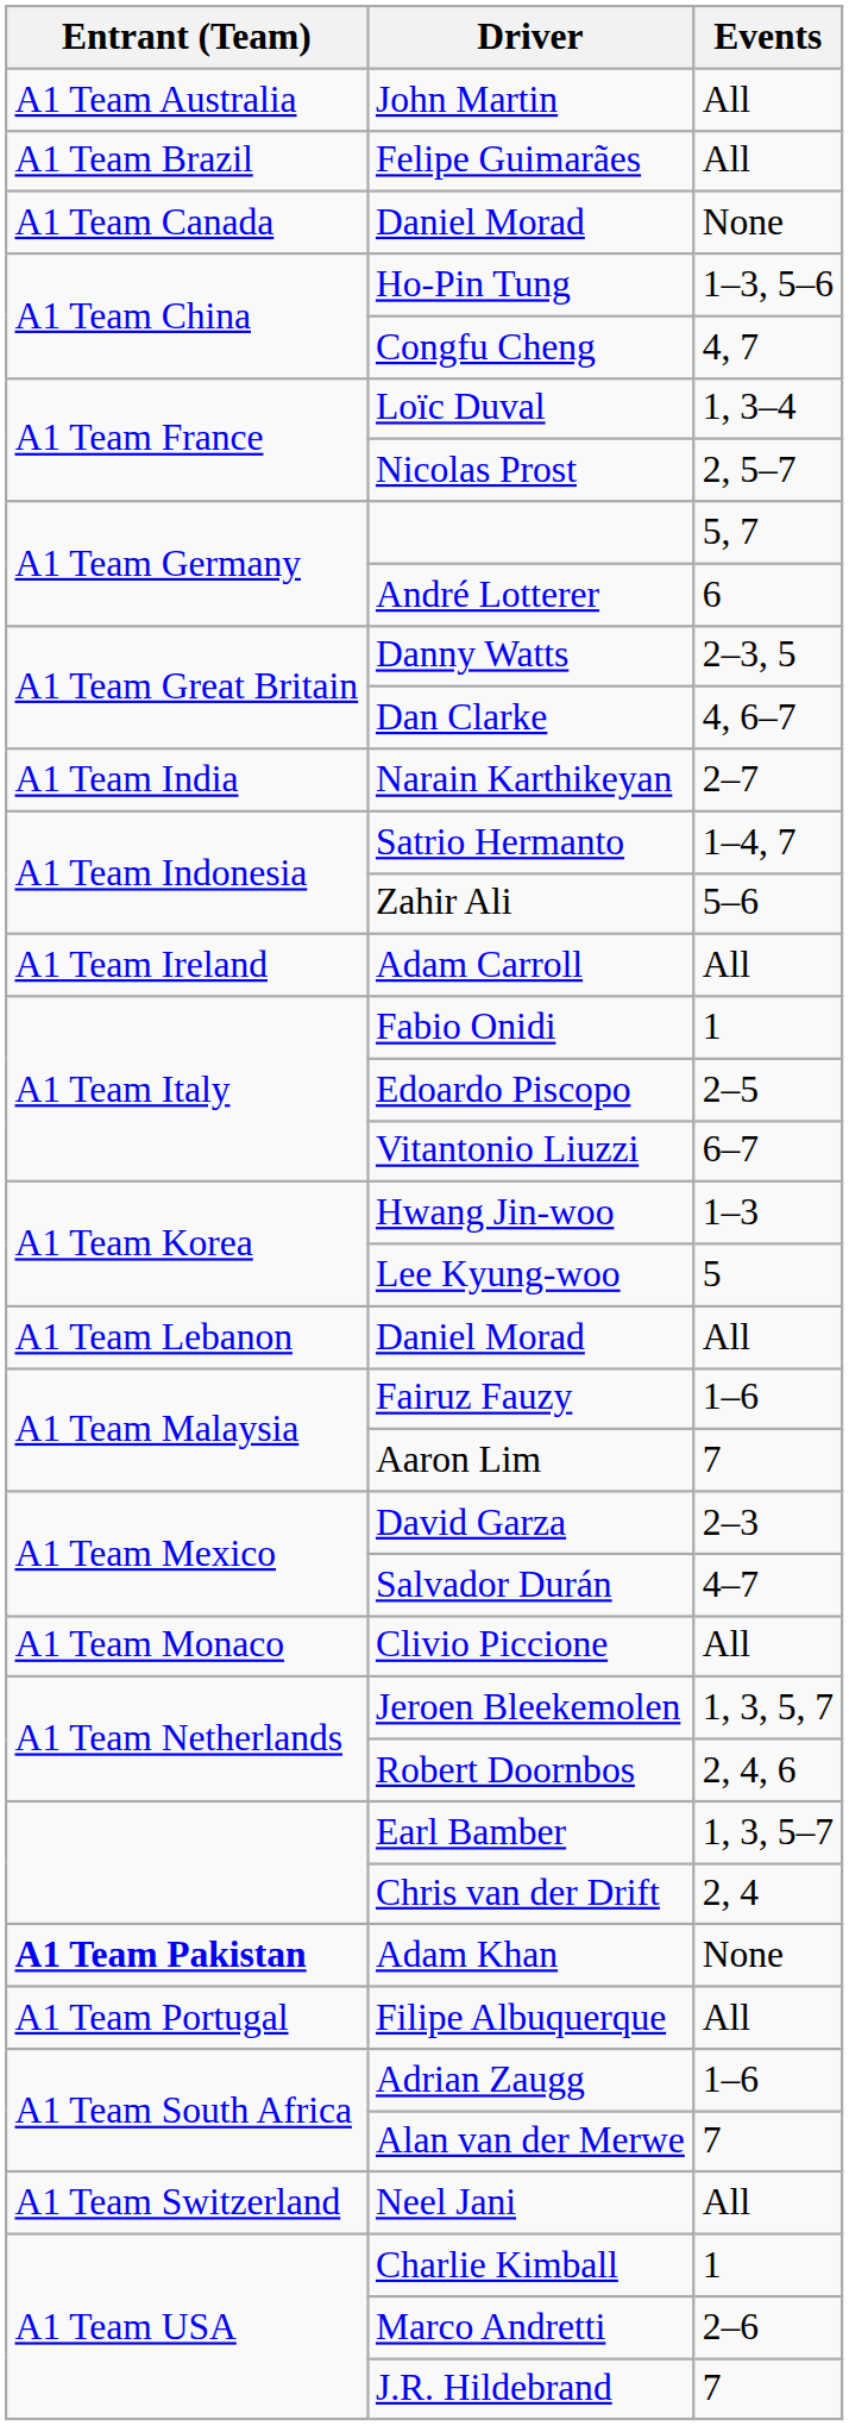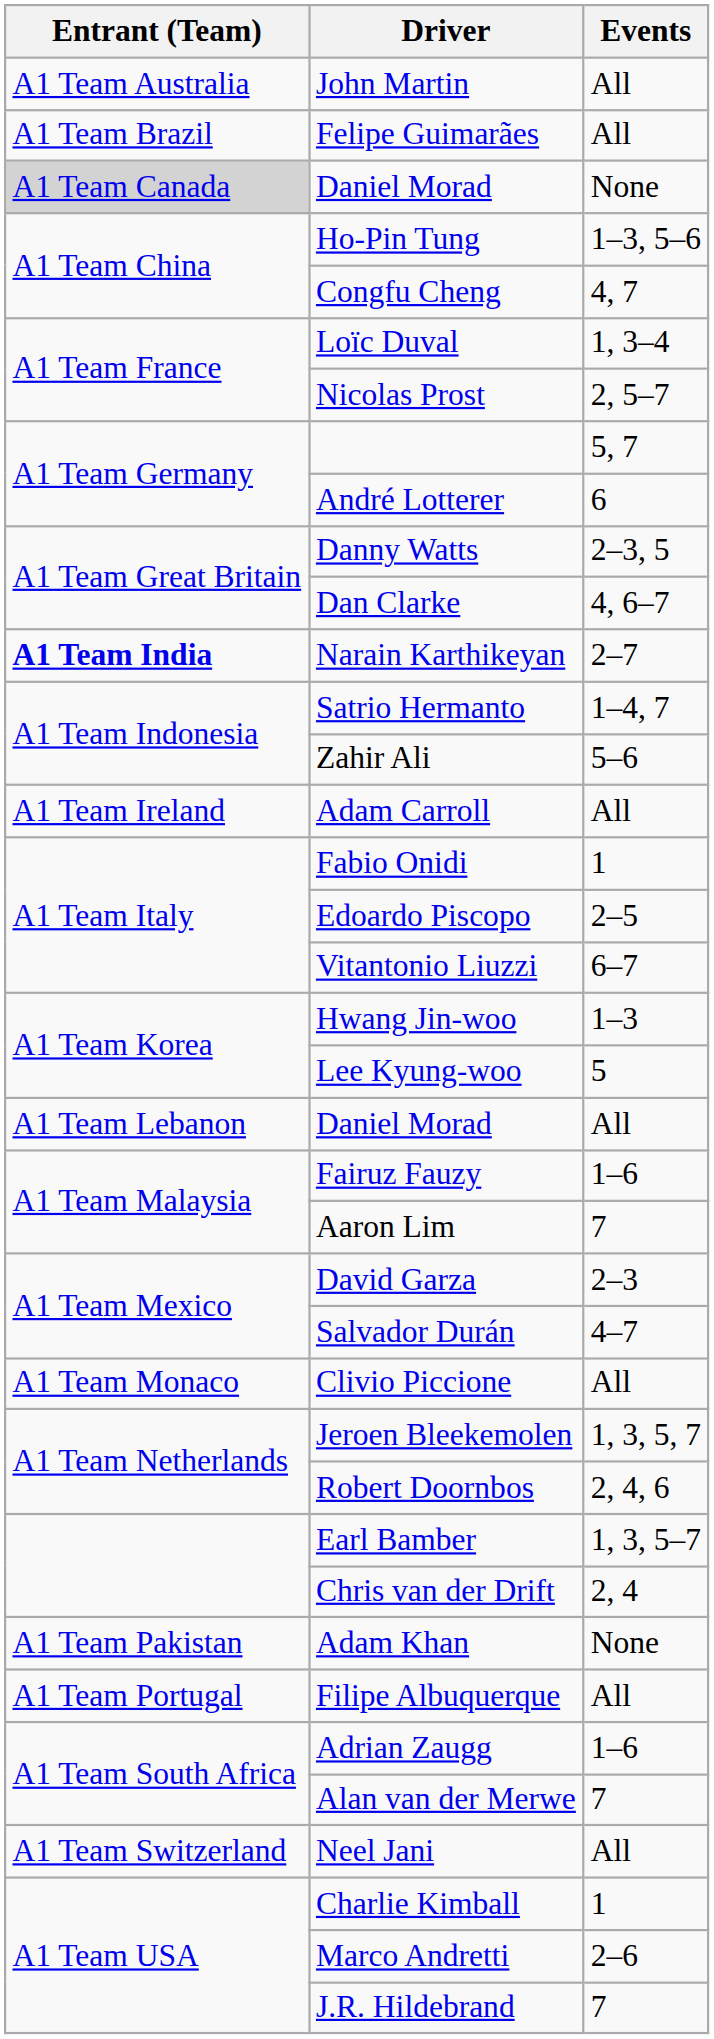Daniel Morad / None | Entrant (Team): no background -> lightgrey background
Narain Karthikeyan | Entrant (Team): normal -> bold
Adam Khan | Entrant (Team): bold -> normal
